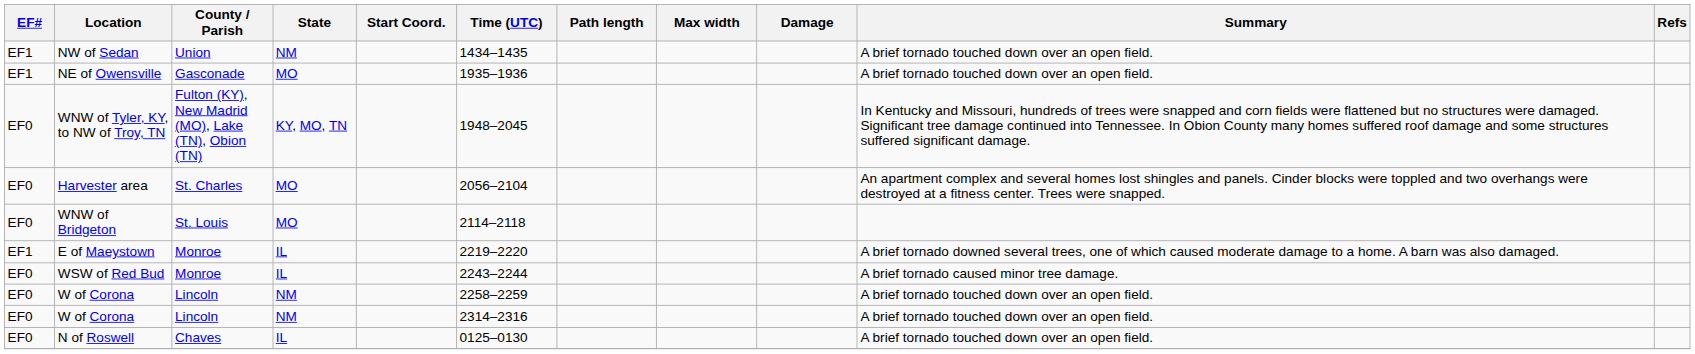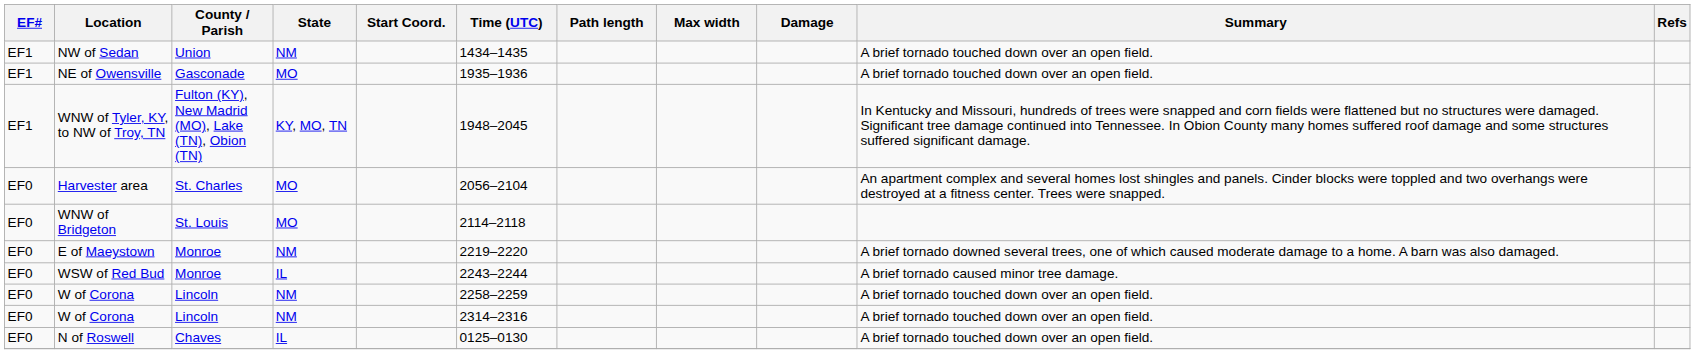WNW of Tyler, KY, to NW of Troy, TN | EF#: EF0 -> EF1
E of Maeystown | EF#: EF1 -> EF0
E of Maeystown | State: IL -> NM
